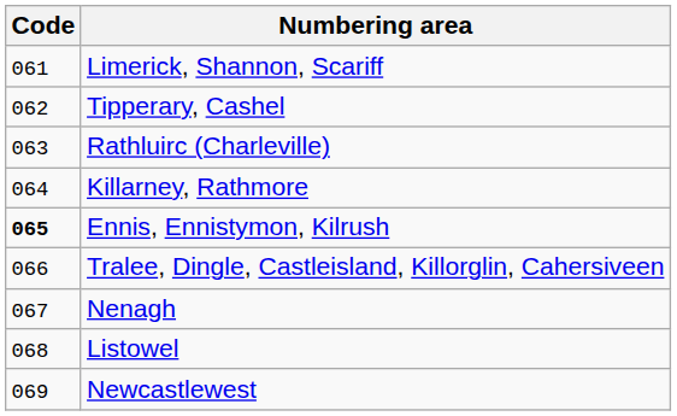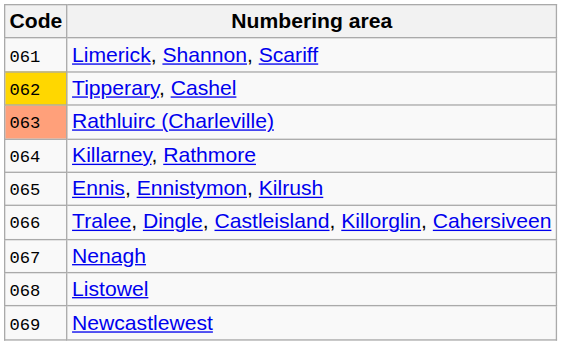Tipperary, Cashel | Code: no background -> gold background
Rathluirc (Charleville) | Code: no background -> lightsalmon background
Ennis, Ennistymon, Kilrush | Code: bold -> normal
